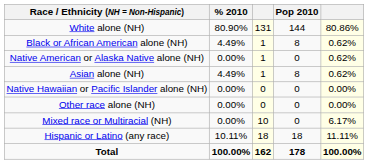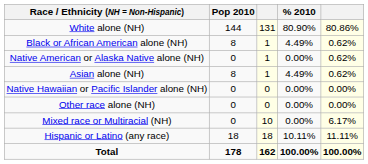columns swapped: Pop 2010 <-> % 2010
